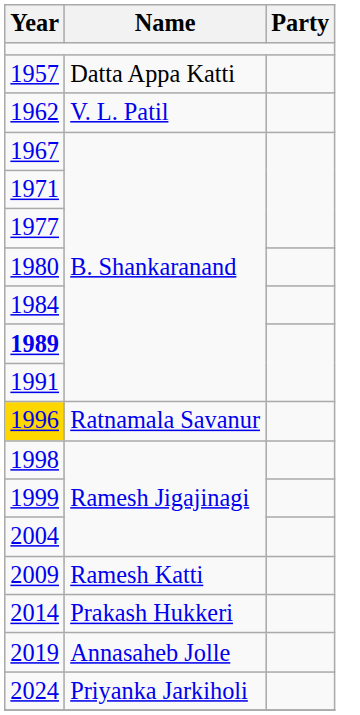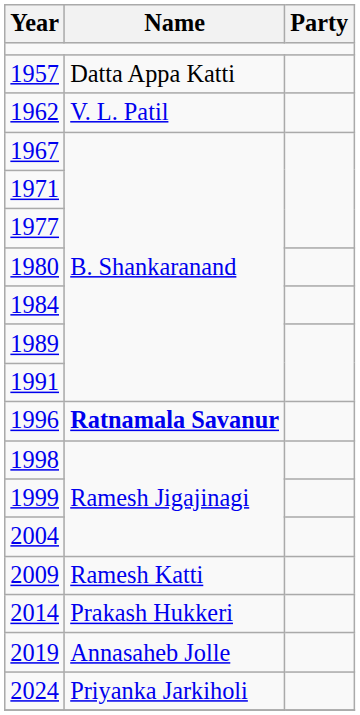1989 | Year: bold -> normal
1996 | Year: gold background -> no background
1996 | Name: normal -> bold
